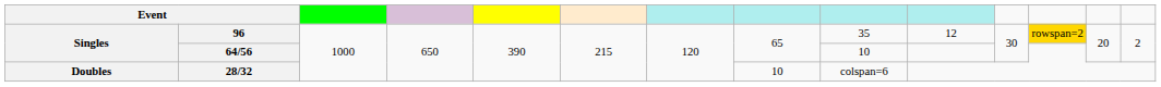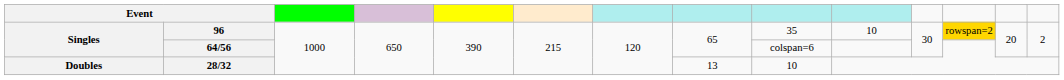96 | column 10: 12 -> 10
64/56 | column 9: 10 -> colspan=6
28/32 | column 8: 10 -> 13
28/32 | column 9: colspan=6 -> 10
